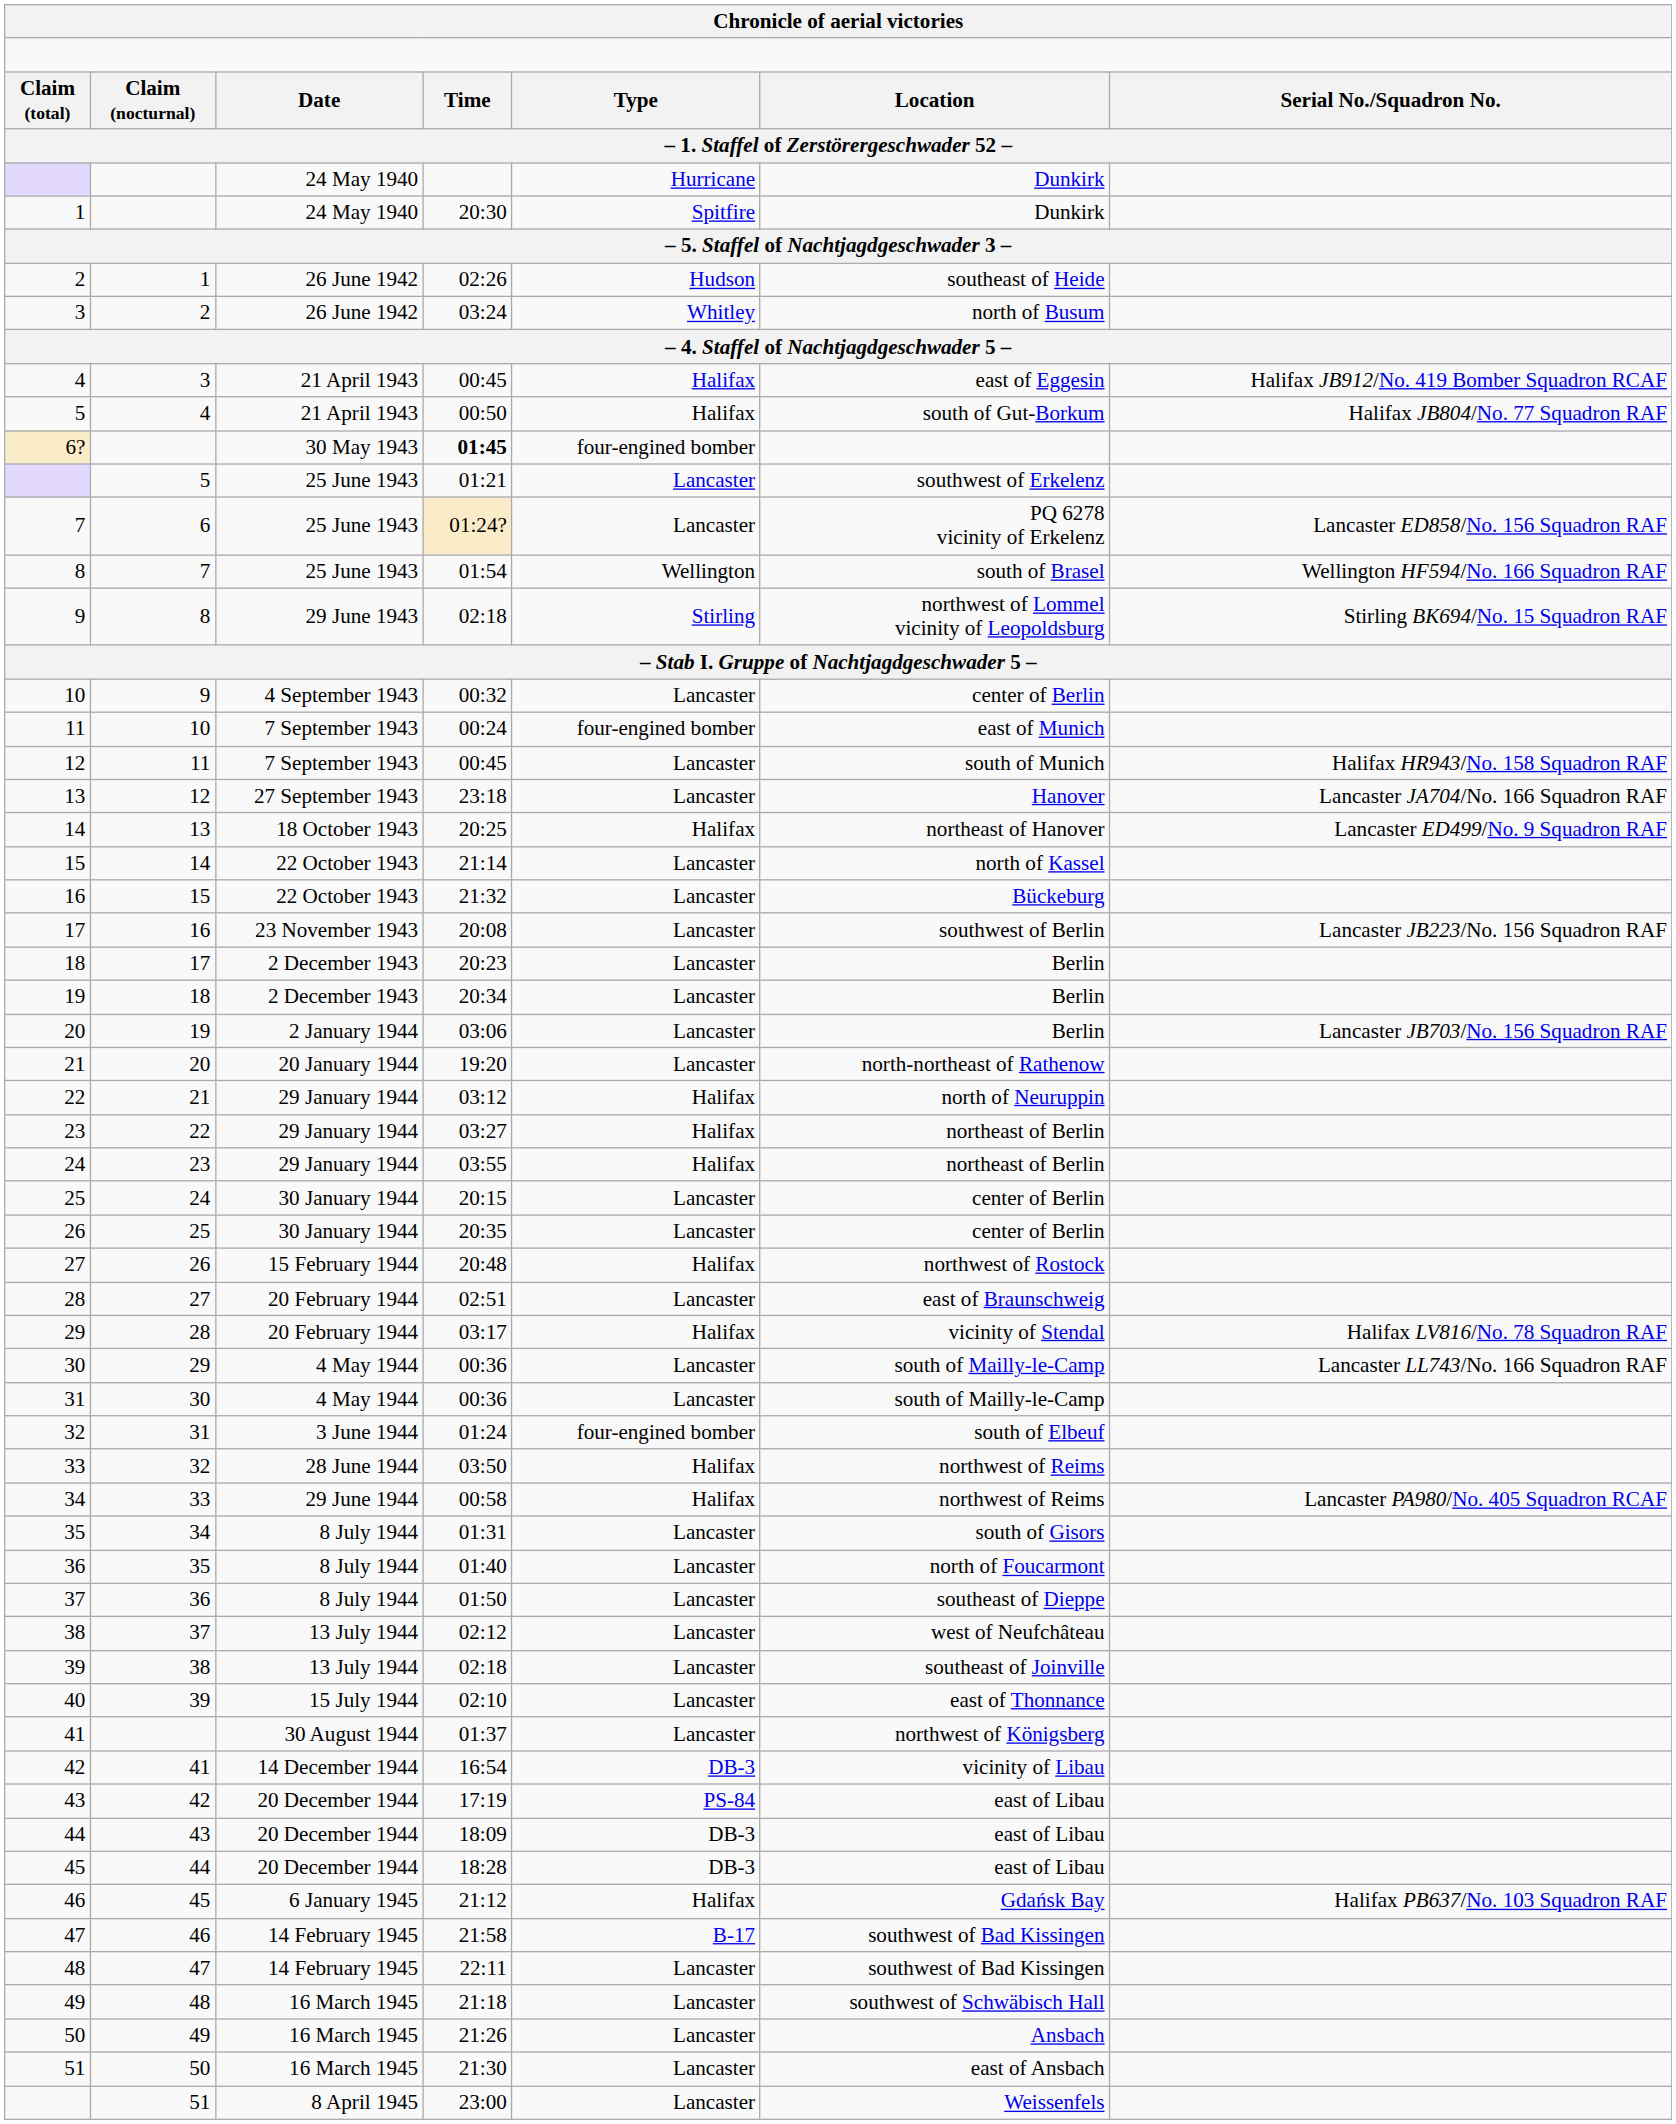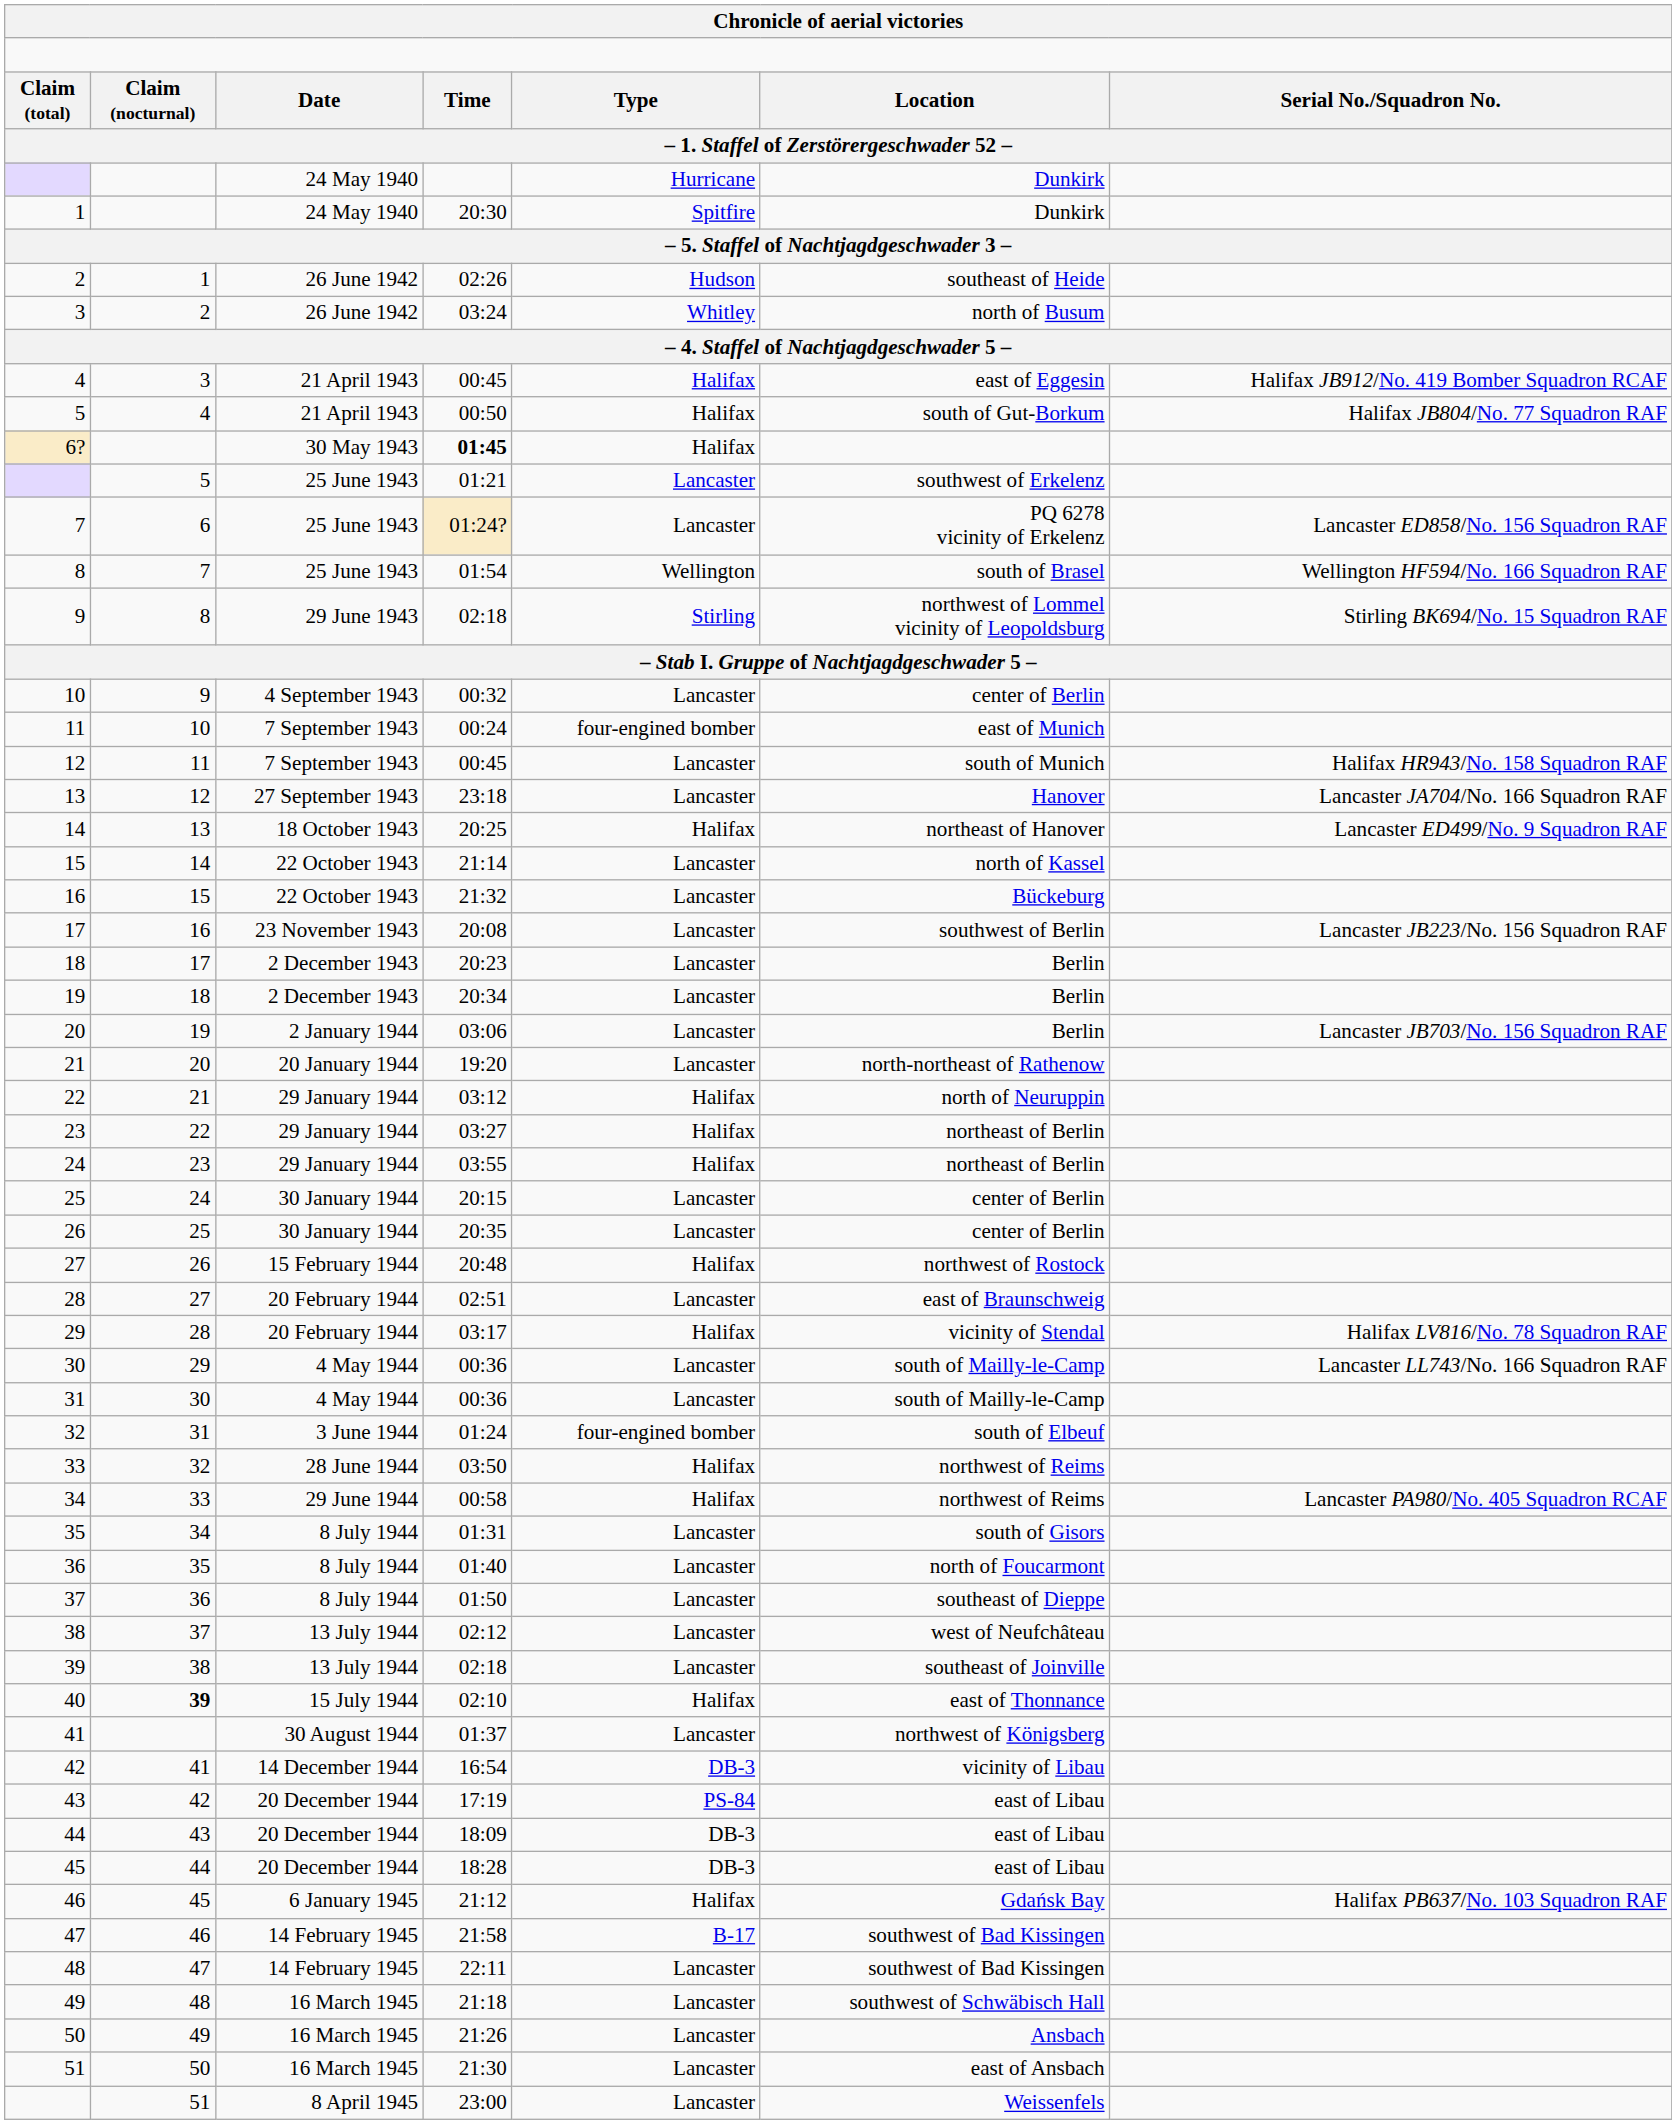6? | column 5: four-engined bomber -> Halifax
40 | column 2: normal -> bold
40 | column 5: Lancaster -> Halifax
